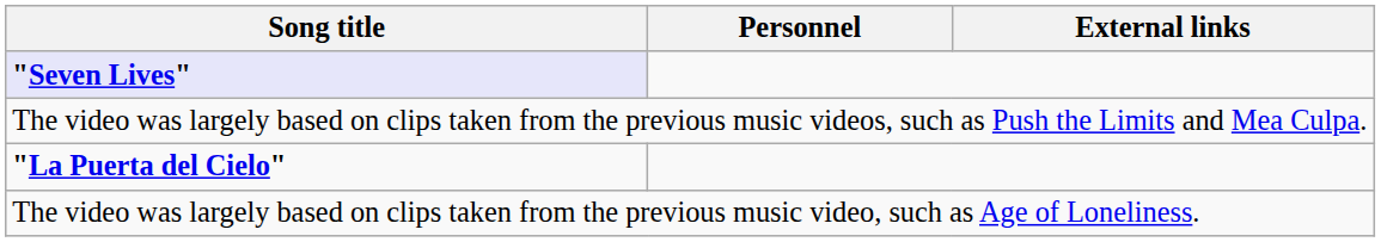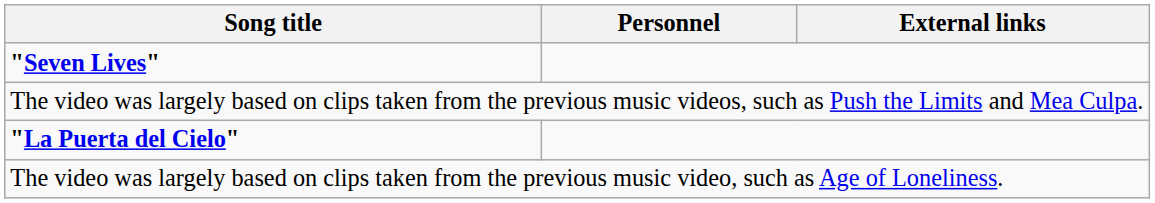"Seven Lives" | Song title: lavender background -> no background
